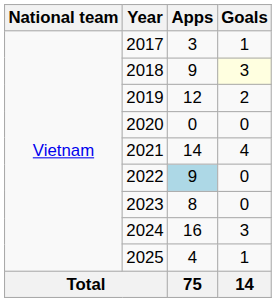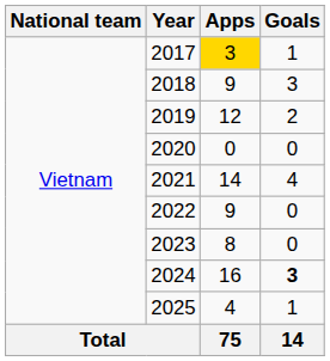2017 | Apps: no background -> gold background
2018 | Goals: lightyellow background -> no background
2022 | Apps: lightblue background -> no background
2024 | Goals: normal -> bold
